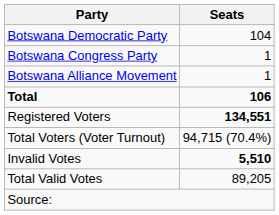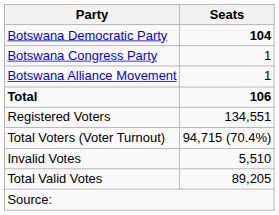Botswana Democratic Party | Seats: normal -> bold
Registered Voters | Seats: bold -> normal
Invalid Votes | Seats: bold -> normal
